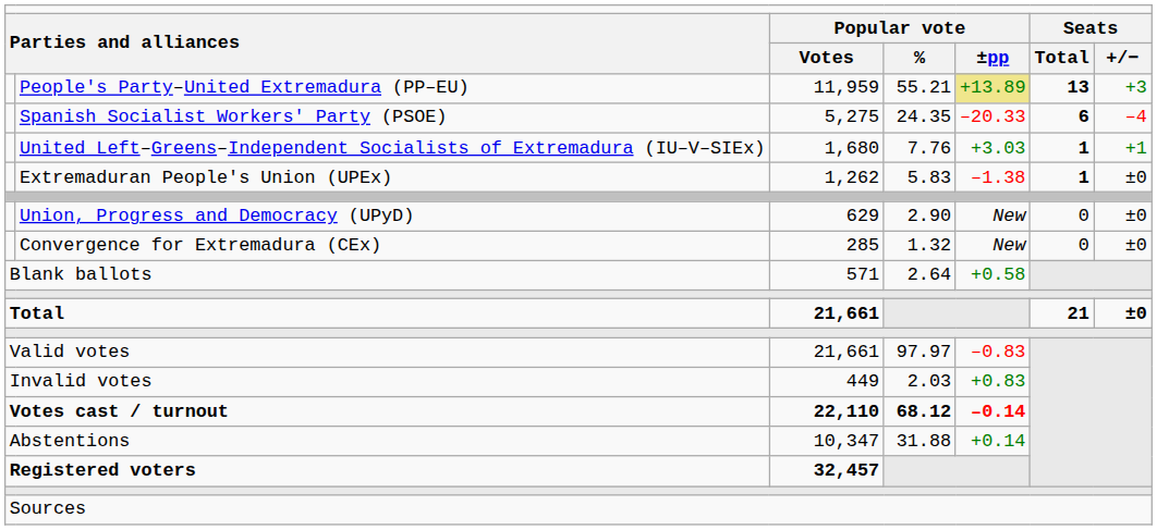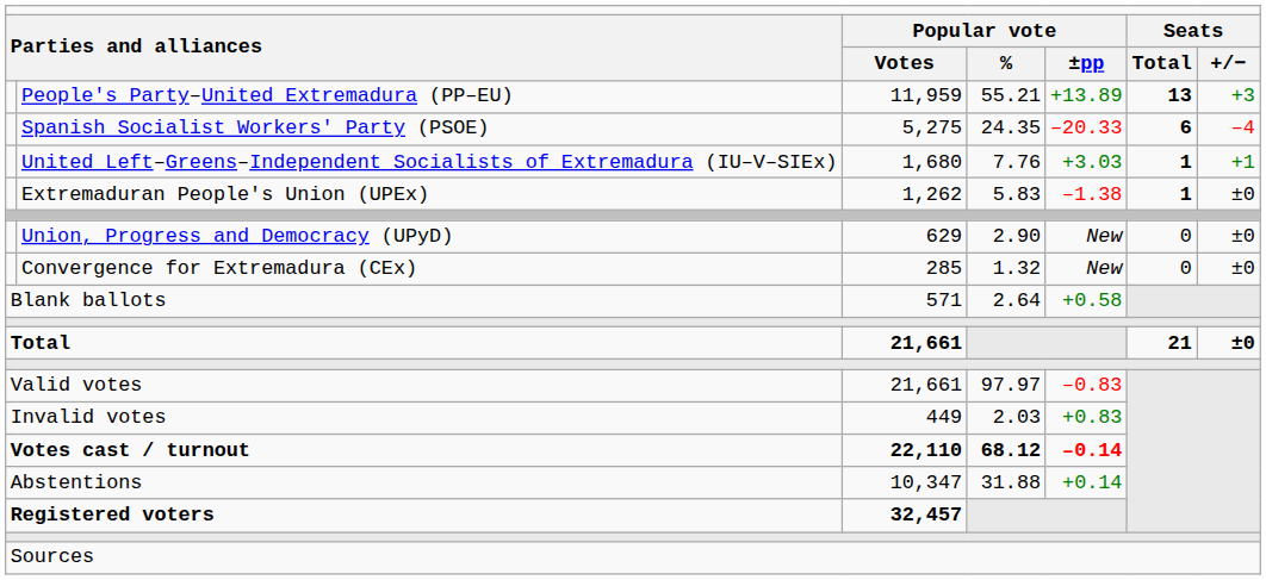People's Party–United Extremadura (PP–EU) | column 5: khaki background -> no background
